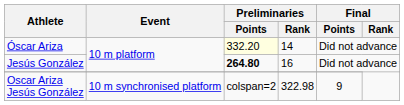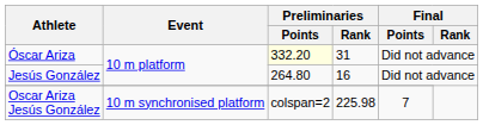Óscar Ariza | Preliminaries / Rank: 14 -> 31
Jesús González | Preliminaries / Points: bold -> normal
Oscar Ariza Jesús González | Preliminaries / Rank: 322.98 -> 225.98
Oscar Ariza Jesús González | Final / Points: 9 -> 7
